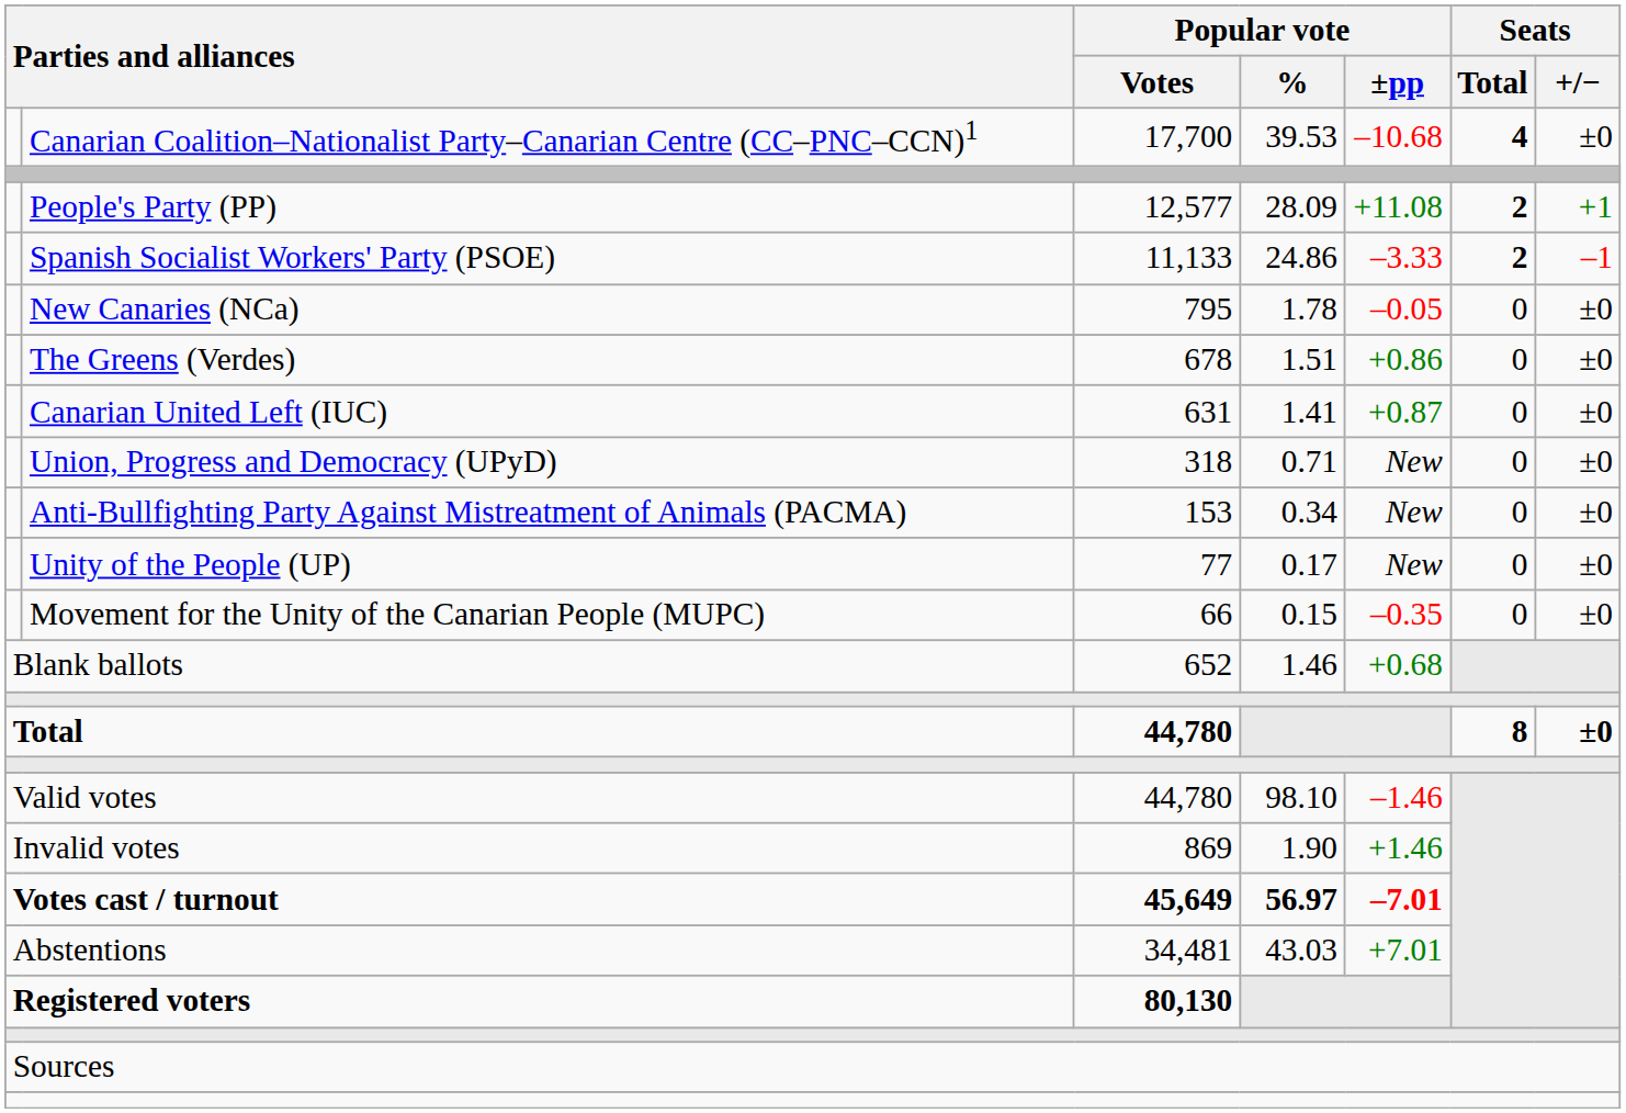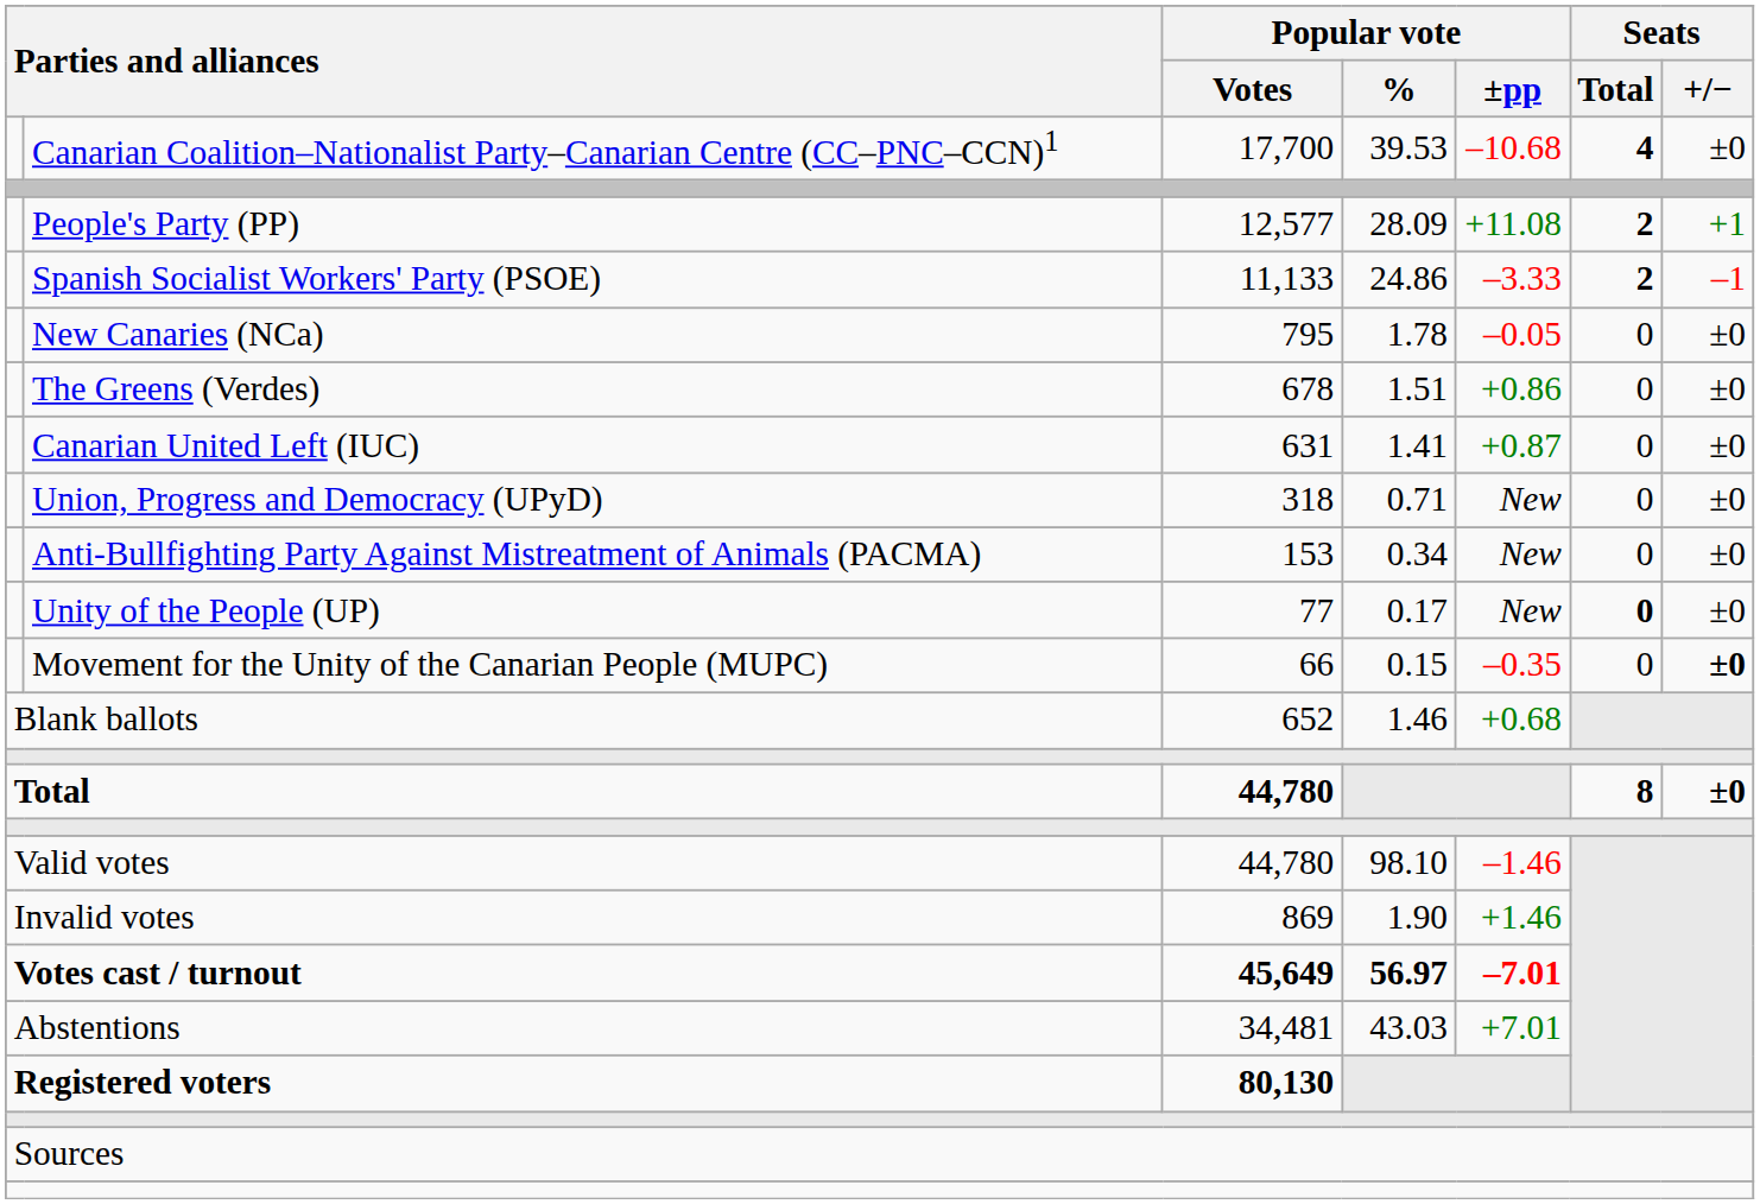Unity of the People (UP) | Seats / Total: normal -> bold
Movement for the Unity of the Canarian People (MUPC) | Seats / +/−: normal -> bold
